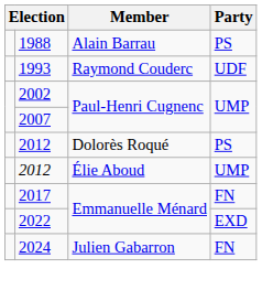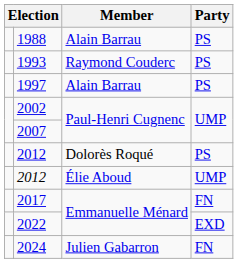1993 | Party: UDF -> PS
+ row: 1997 | Alain Barrau | PS
